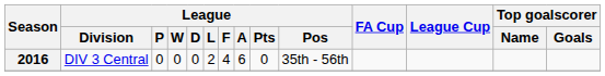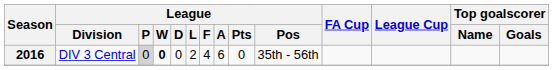2016 | League / P: no background -> lightgrey background
2016 | League / W: normal -> bold
